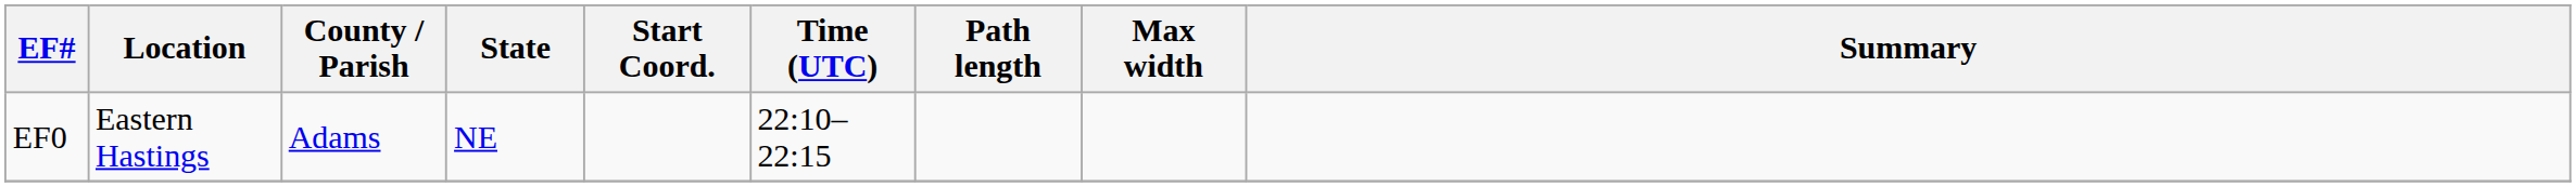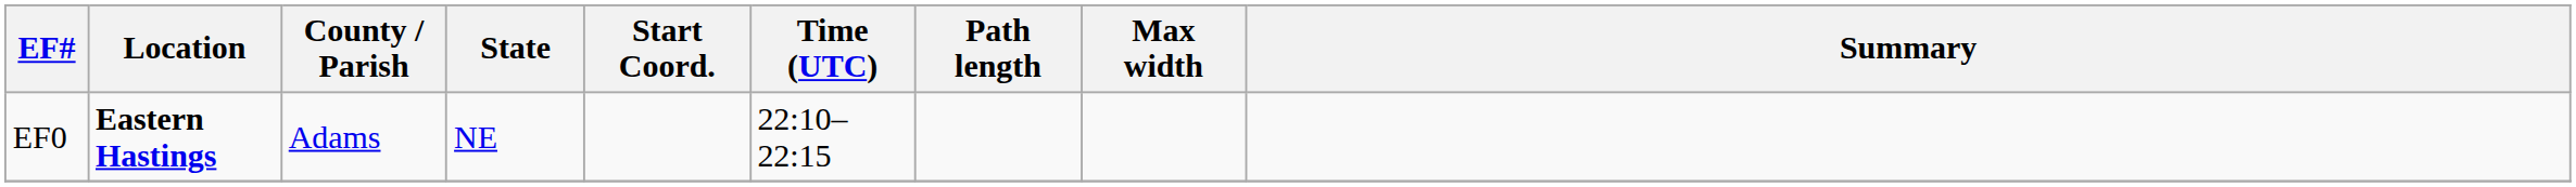EF0 | Location: normal -> bold
